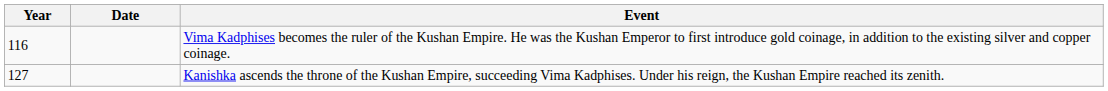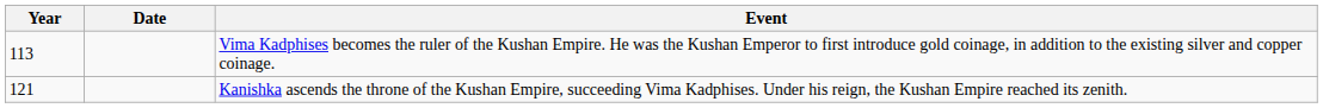row 2 | Year: 116 -> 113
row 3 | Year: 127 -> 121
